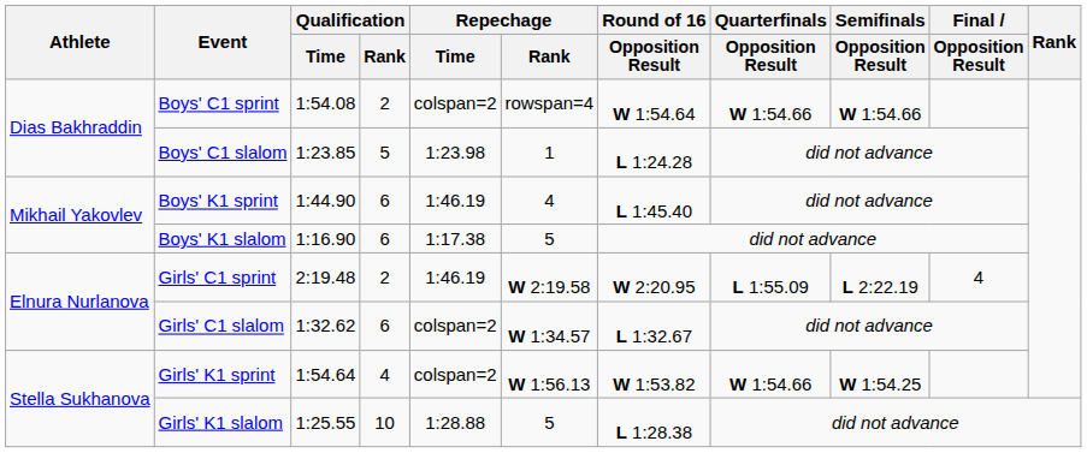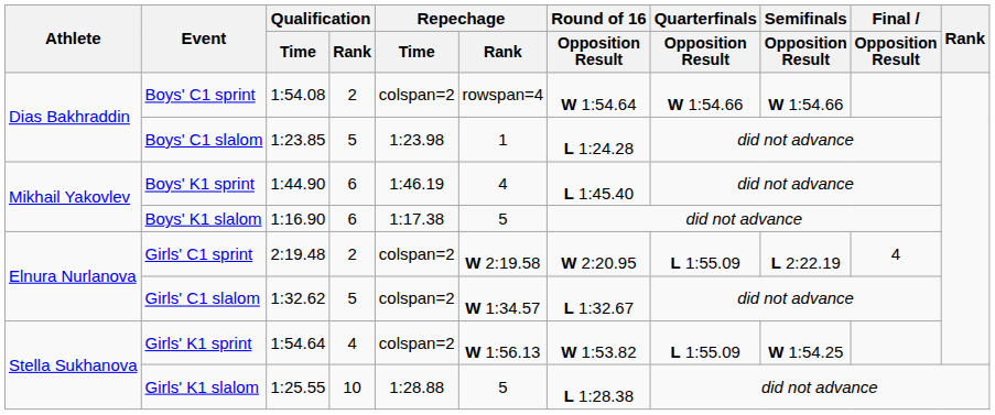Girls' C1 sprint | Repechage / Time: 1:46.19 -> colspan=2
Girls' C1 slalom | Qualification / Rank: 6 -> 5
Girls' K1 sprint | Quarterfinals / Opposition Result: W 1:54.66 -> L 1:55.09
